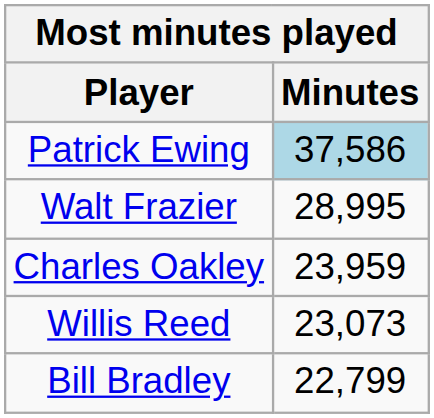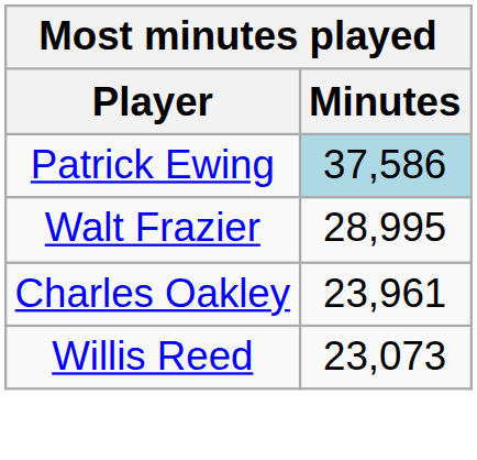Charles Oakley | Minutes: 23,959 -> 23,961
- row: Bill Bradley | 22,799
